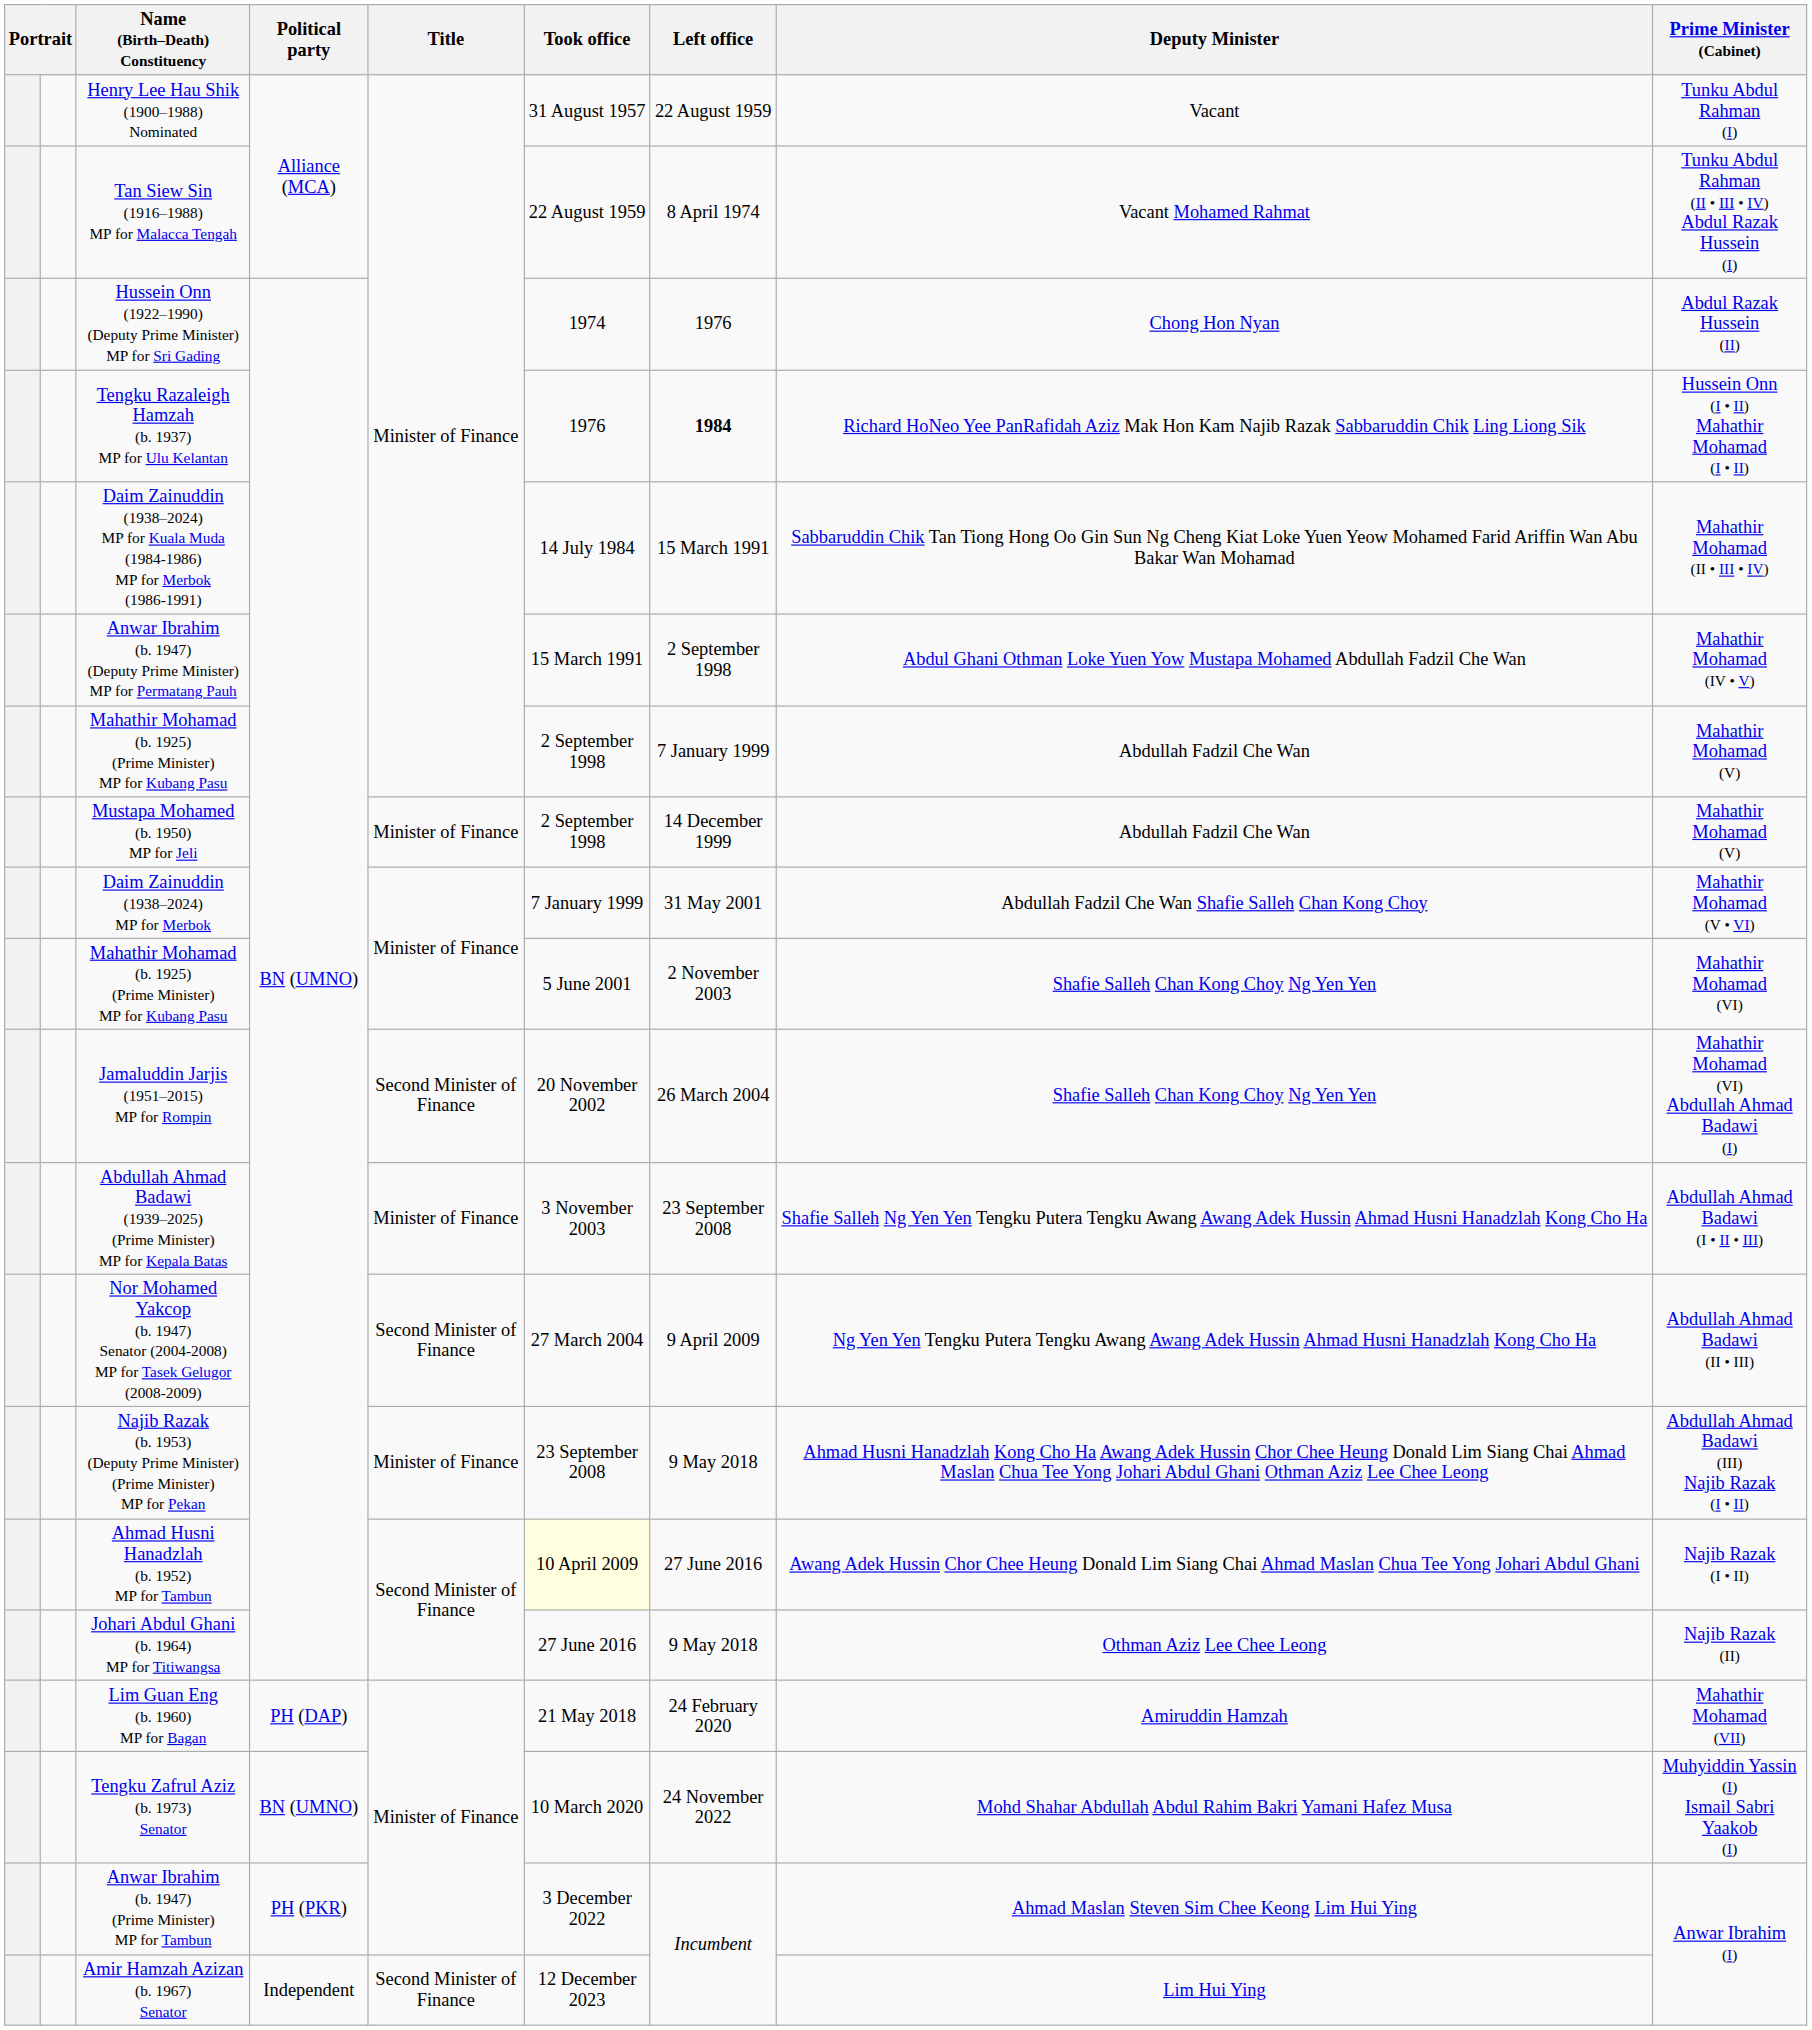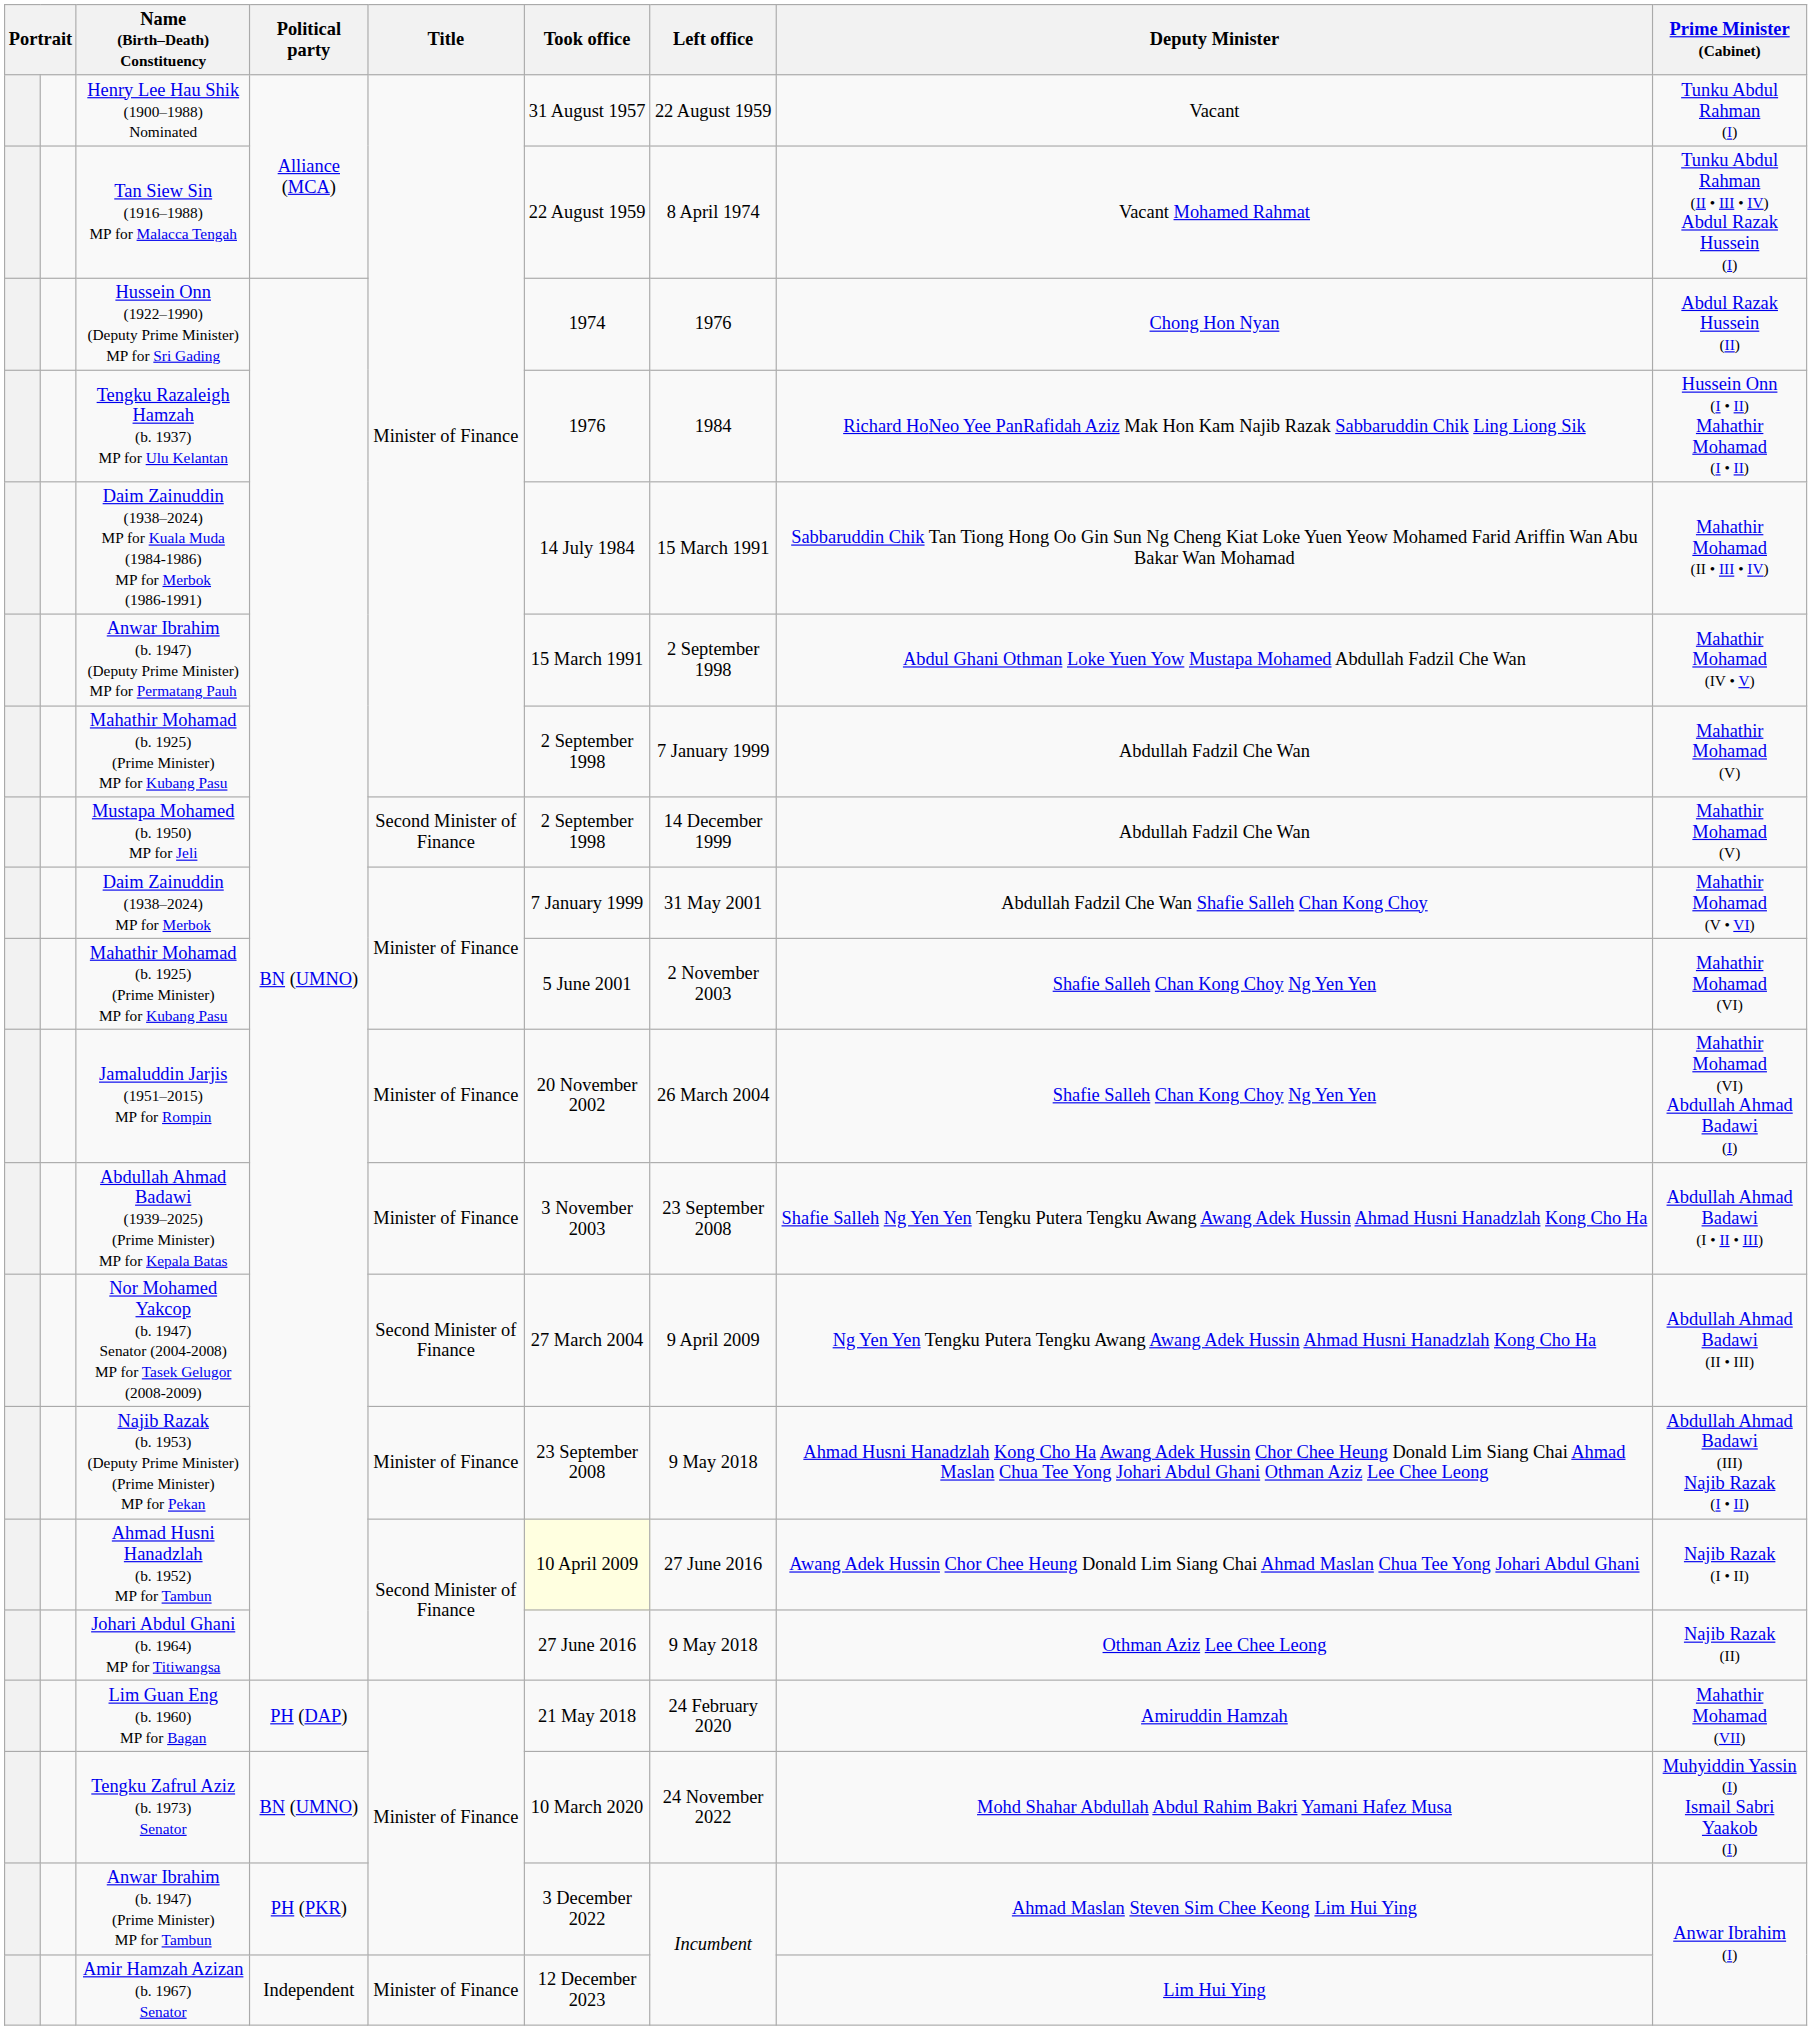Tengku Razaleigh Hamzah (b. 1937) MP for Ulu Kelantan | Left office: bold -> normal
Mustapa Mohamed (b. 1950) MP for Jeli | Title: Minister of Finance -> Second Minister of Finance
Jamaluddin Jarjis (1951–2015) MP for Rompin | Title: Second Minister of Finance -> Minister of Finance
Amir Hamzah Azizan (b. 1967) Senator | Title: Second Minister of Finance -> Minister of Finance
